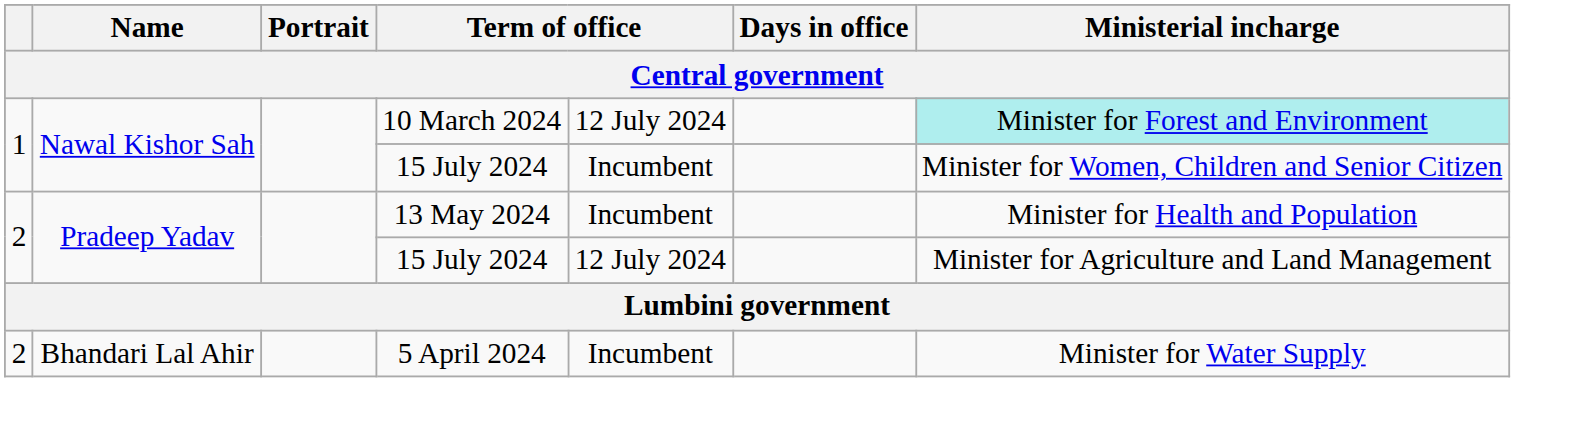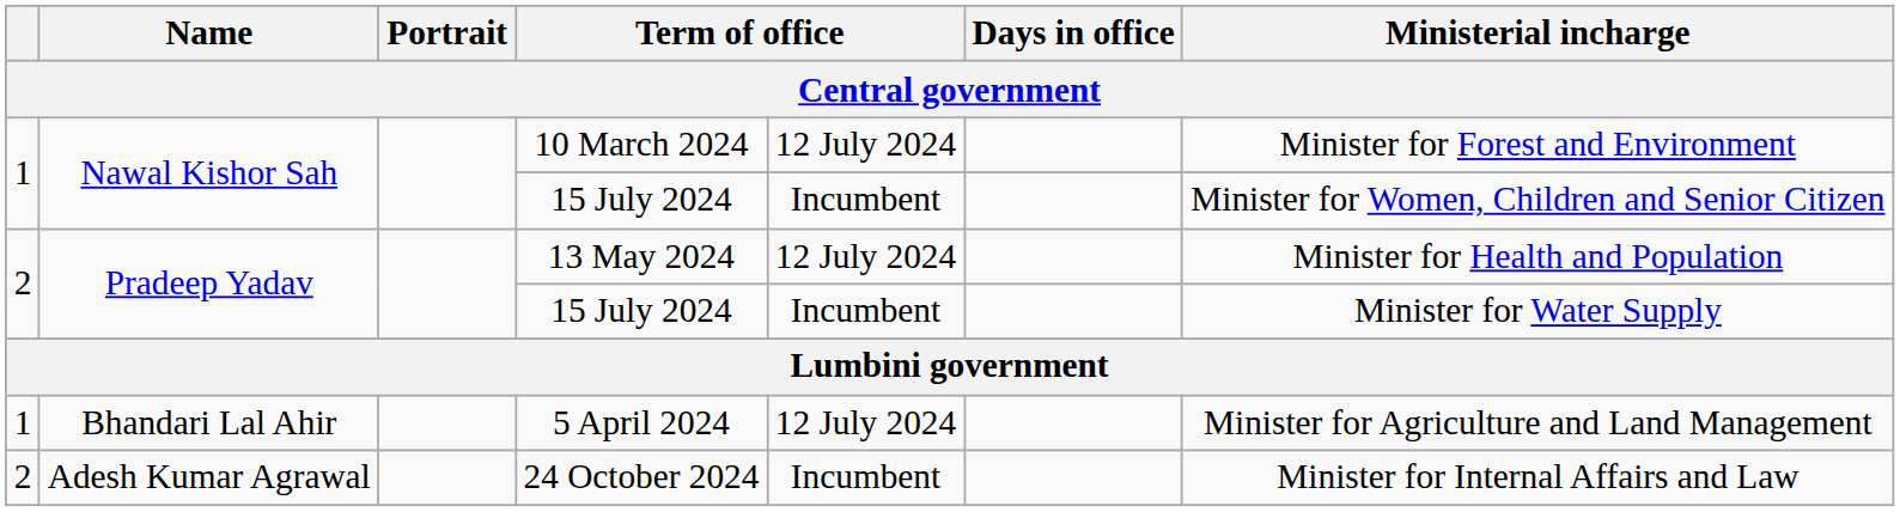10 March 2024 | Ministerial incharge: paleturquoise background -> no background
13 May 2024 | column 5: Incumbent -> 12 July 2024
Pradeep Yadav / 15 July 2024 | column 5: 12 July 2024 -> Incumbent
Pradeep Yadav / 15 July 2024 | Ministerial incharge: Minister for Agriculture and Land Management -> Minister for Water Supply
5 April 2024 | column 1: 2 -> 1
5 April 2024 | column 5: Incumbent -> 12 July 2024
5 April 2024 | Ministerial incharge: Minister for Water Supply -> Minister for Agriculture and Land Management
+ row: 2 | Adesh Kumar Agrawal | 24 October 2024 | Incumbent | Minister for Internal Affairs and Law
